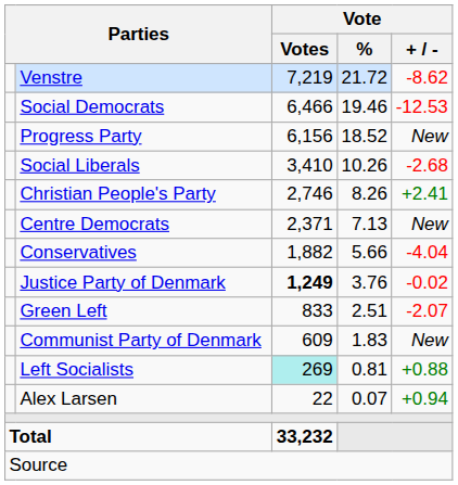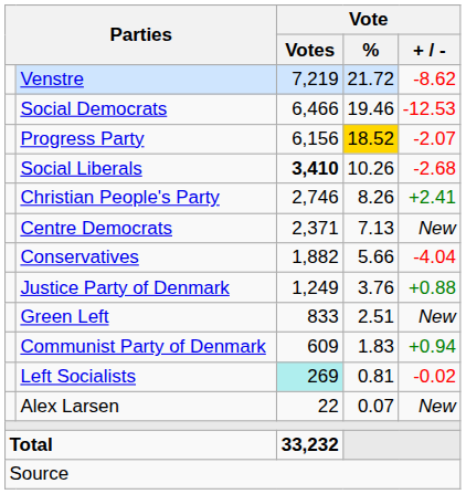Progress Party | Vote / %: no background -> gold background
Progress Party | Vote / + / -: New -> -2.07
Social Liberals | Vote / Votes: normal -> bold
Justice Party of Denmark | Vote / Votes: bold -> normal
Justice Party of Denmark | Vote / + / -: -0.02 -> +0.88
Green Left | Vote / + / -: -2.07 -> New
Communist Party of Denmark | Vote / + / -: New -> +0.94
Left Socialists | Vote / + / -: +0.88 -> -0.02
Alex Larsen | Vote / + / -: +0.94 -> New
